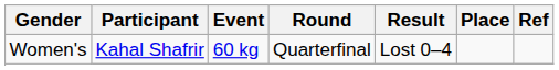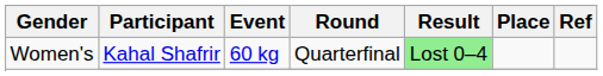Women's / Kahal Shafrir | Result: no background -> lightgreen background
